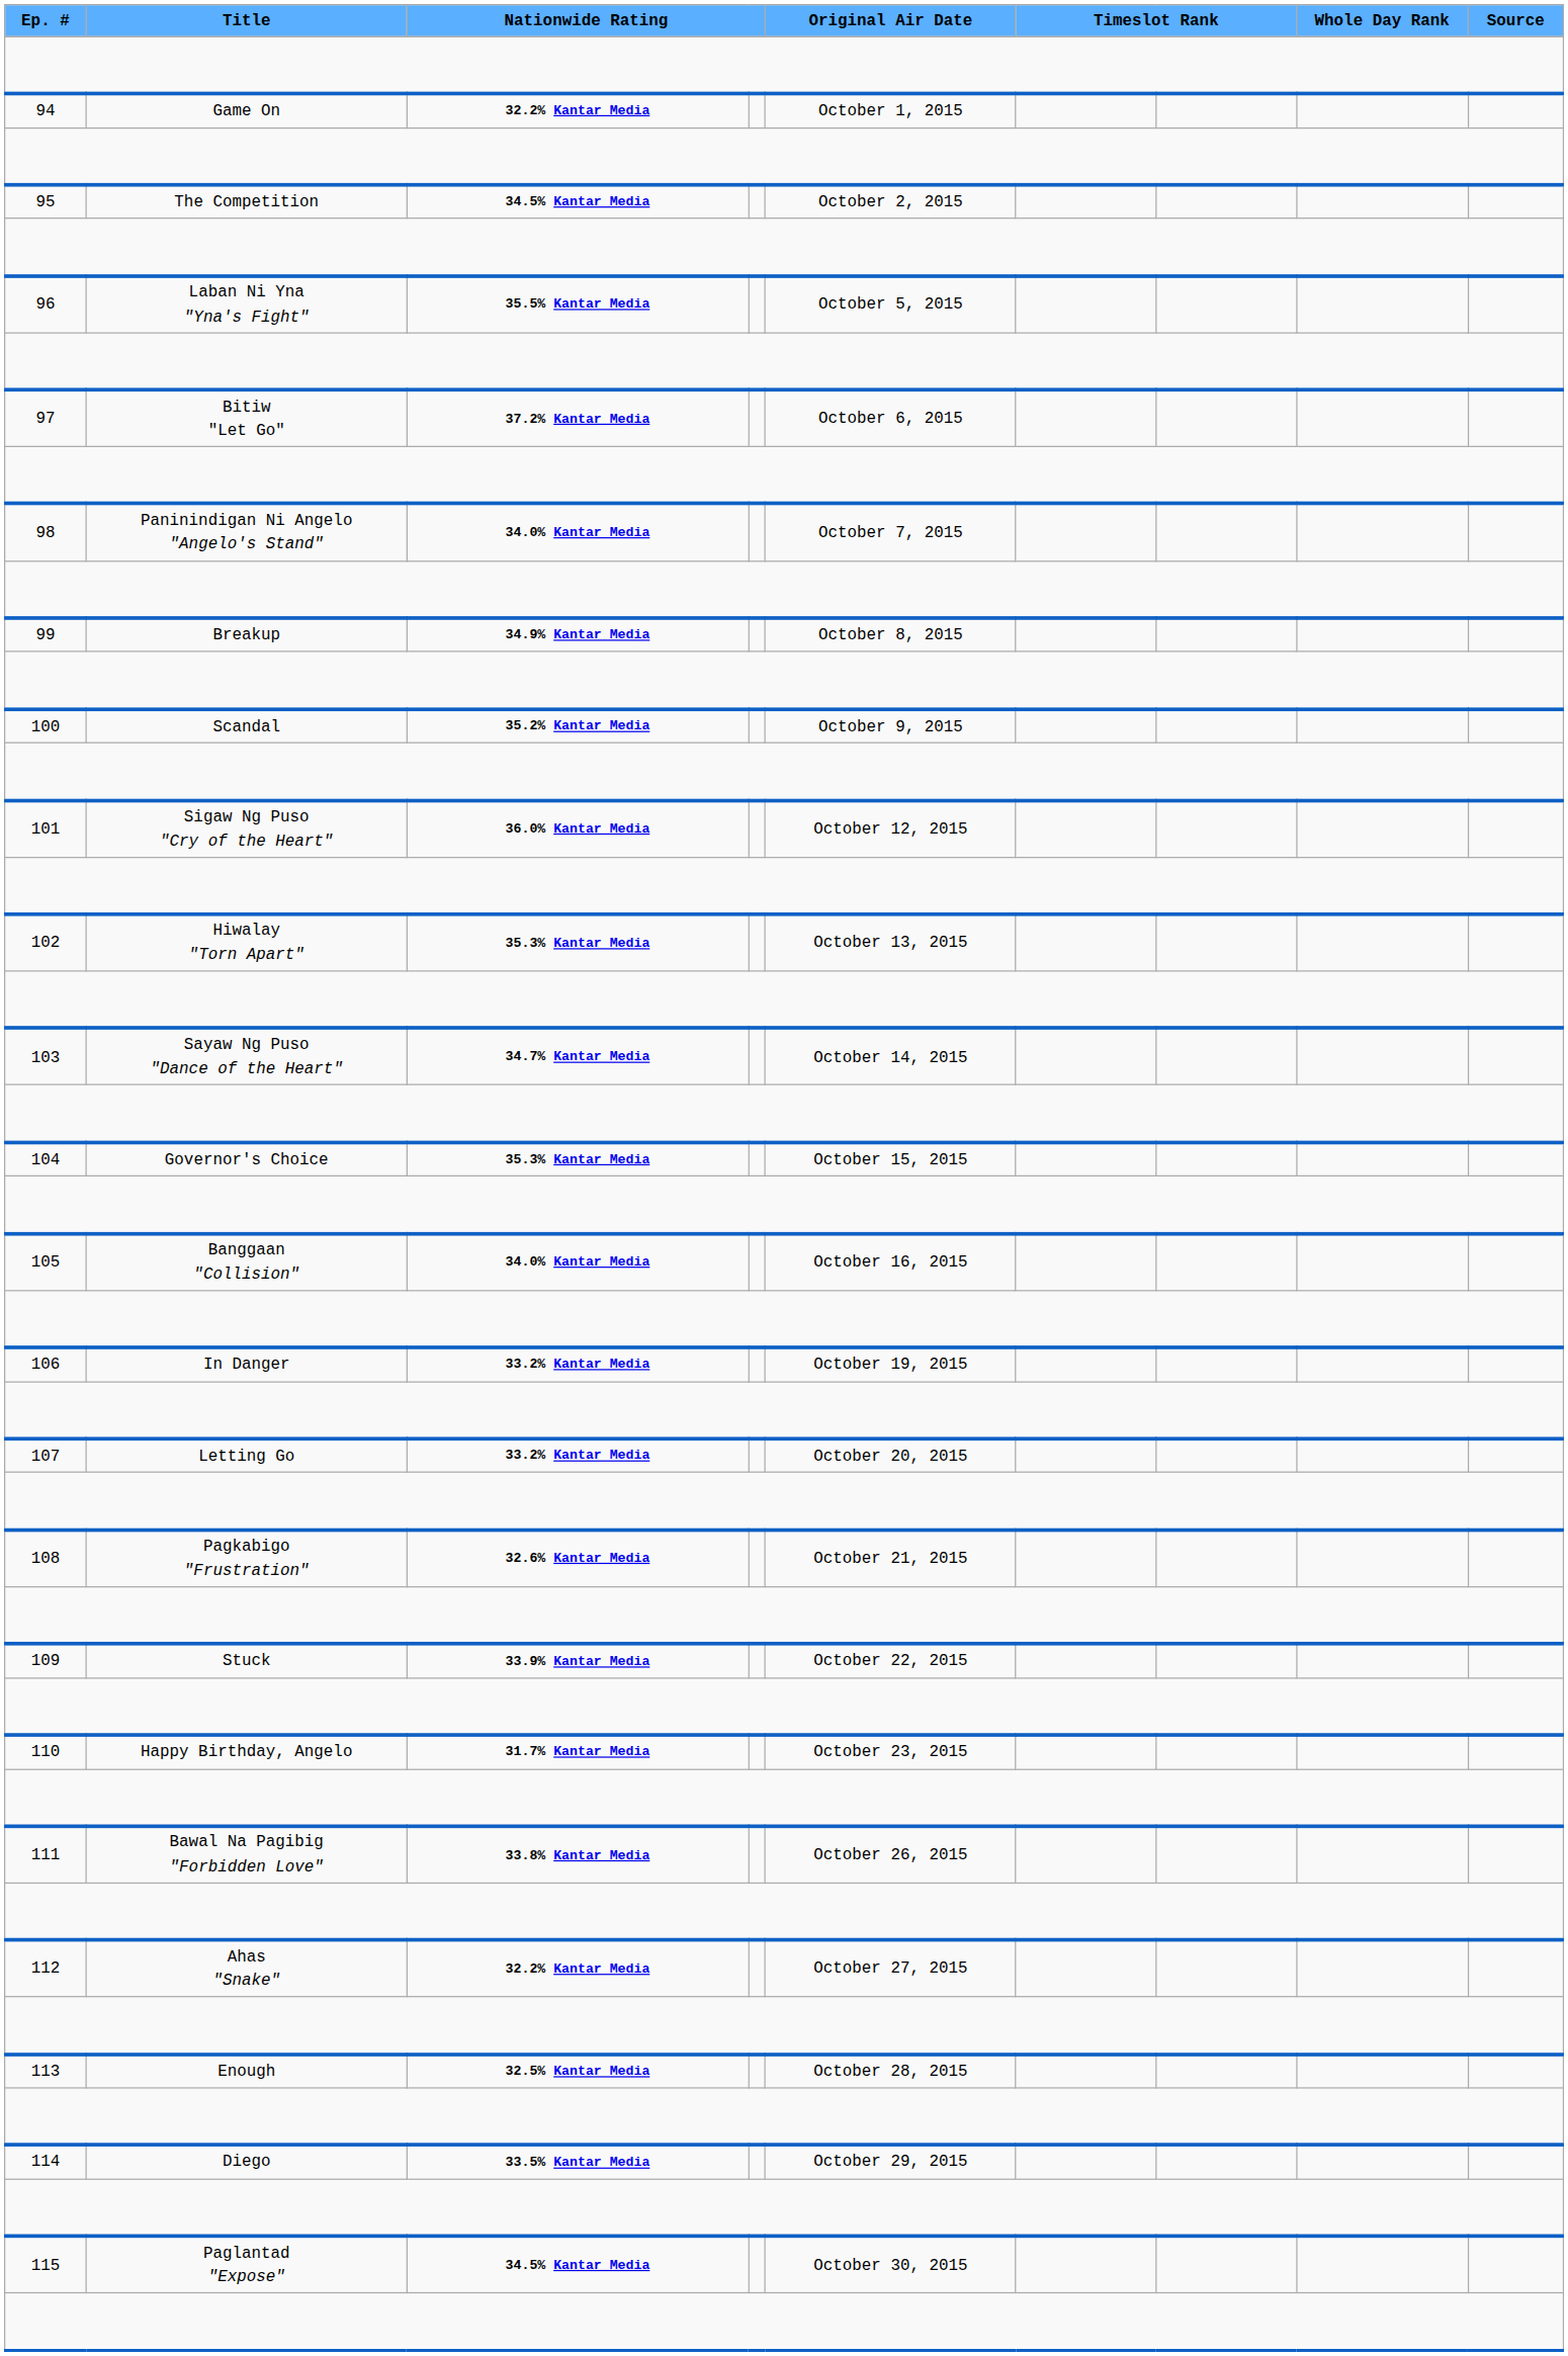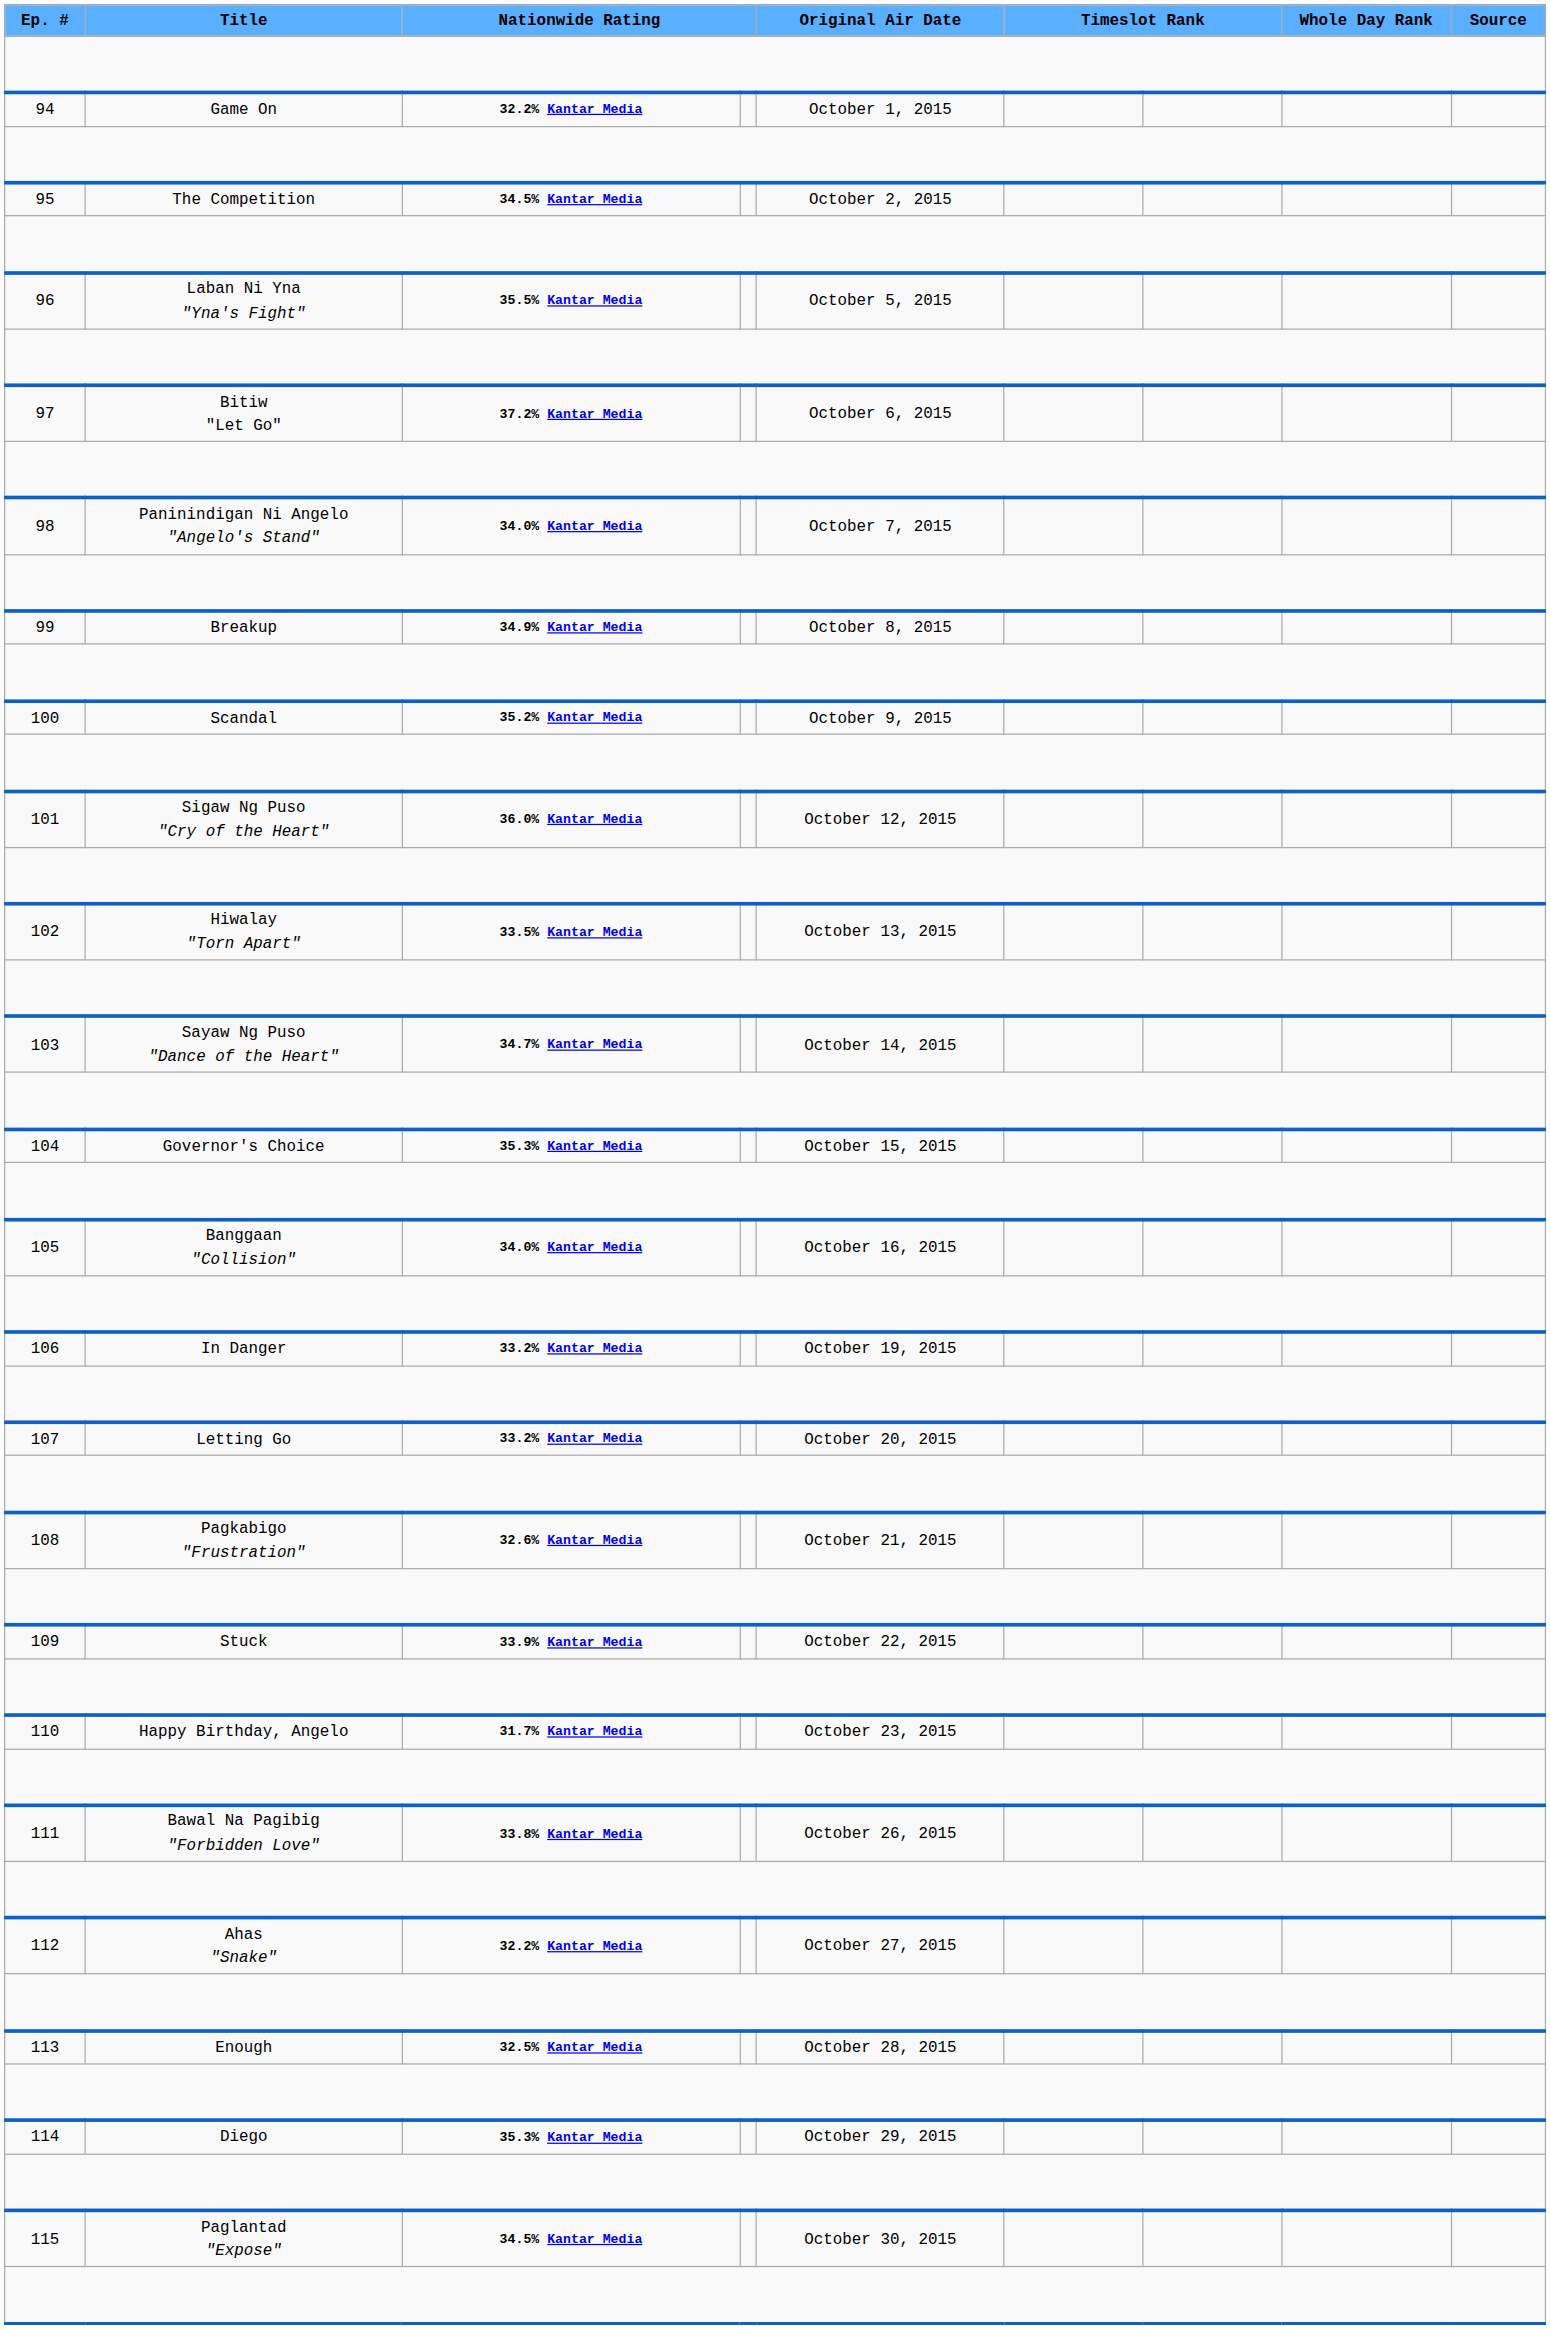102 | column 3: 35.3% Kantar Media -> 33.5% Kantar Media
114 | column 3: 33.5% Kantar Media -> 35.3% Kantar Media
